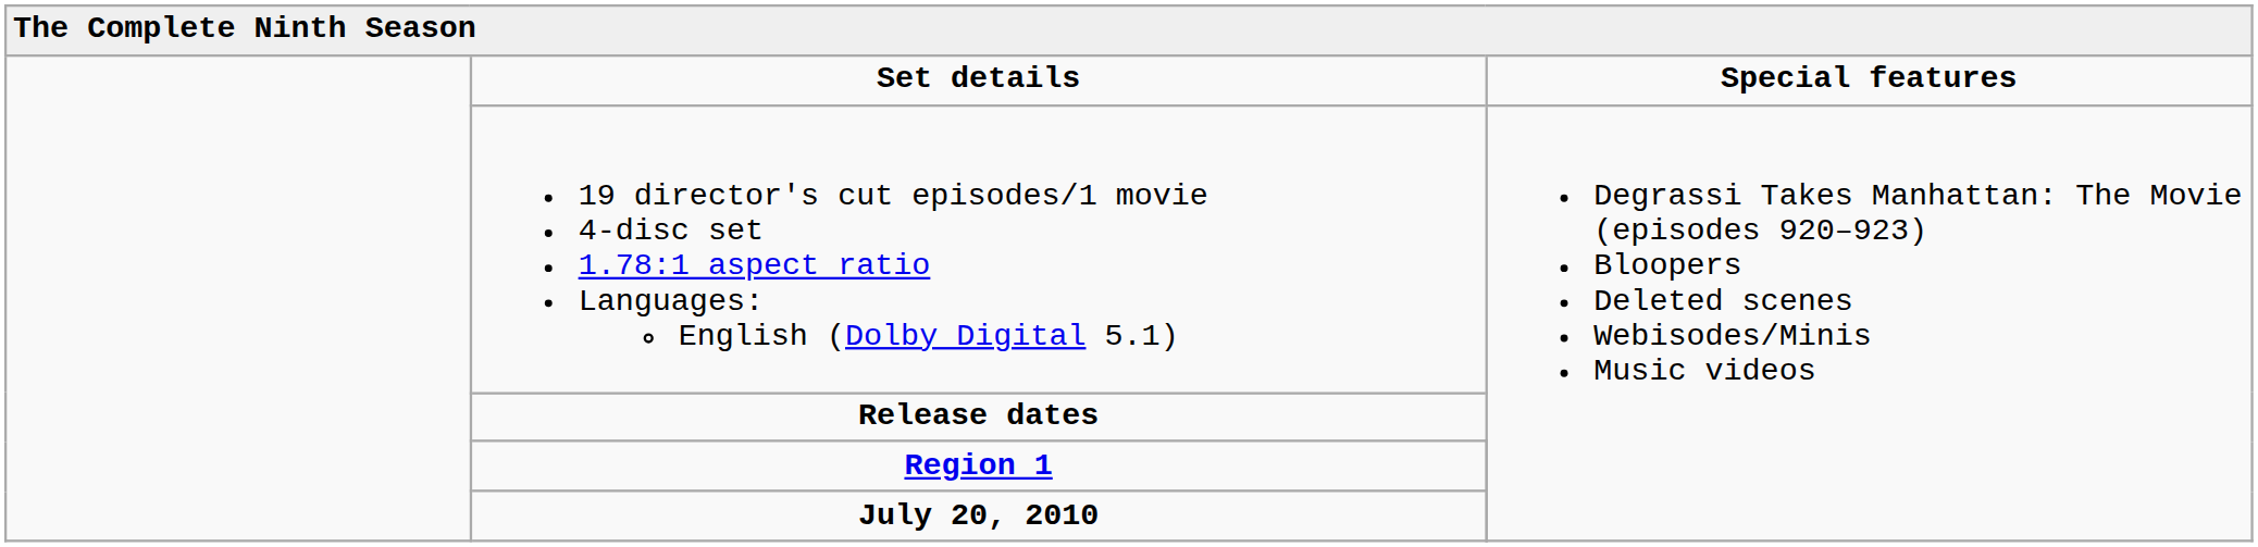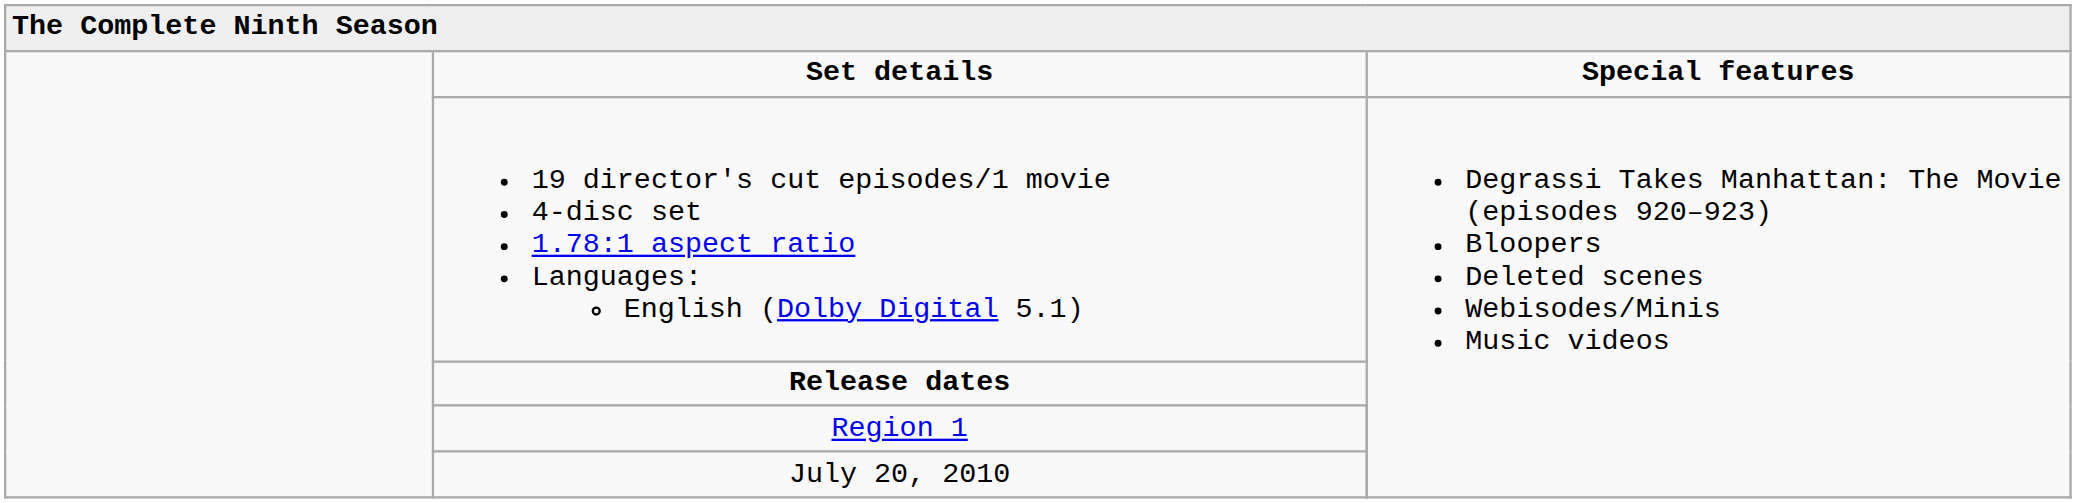Region 1 | column 2: bold -> normal
July 20, 2010 | column 2: bold -> normal
